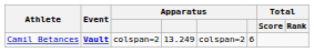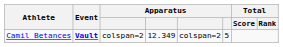Camil Betances | column 4: 13.249 -> 12.349
Camil Betances | column 6: 6 -> 5
